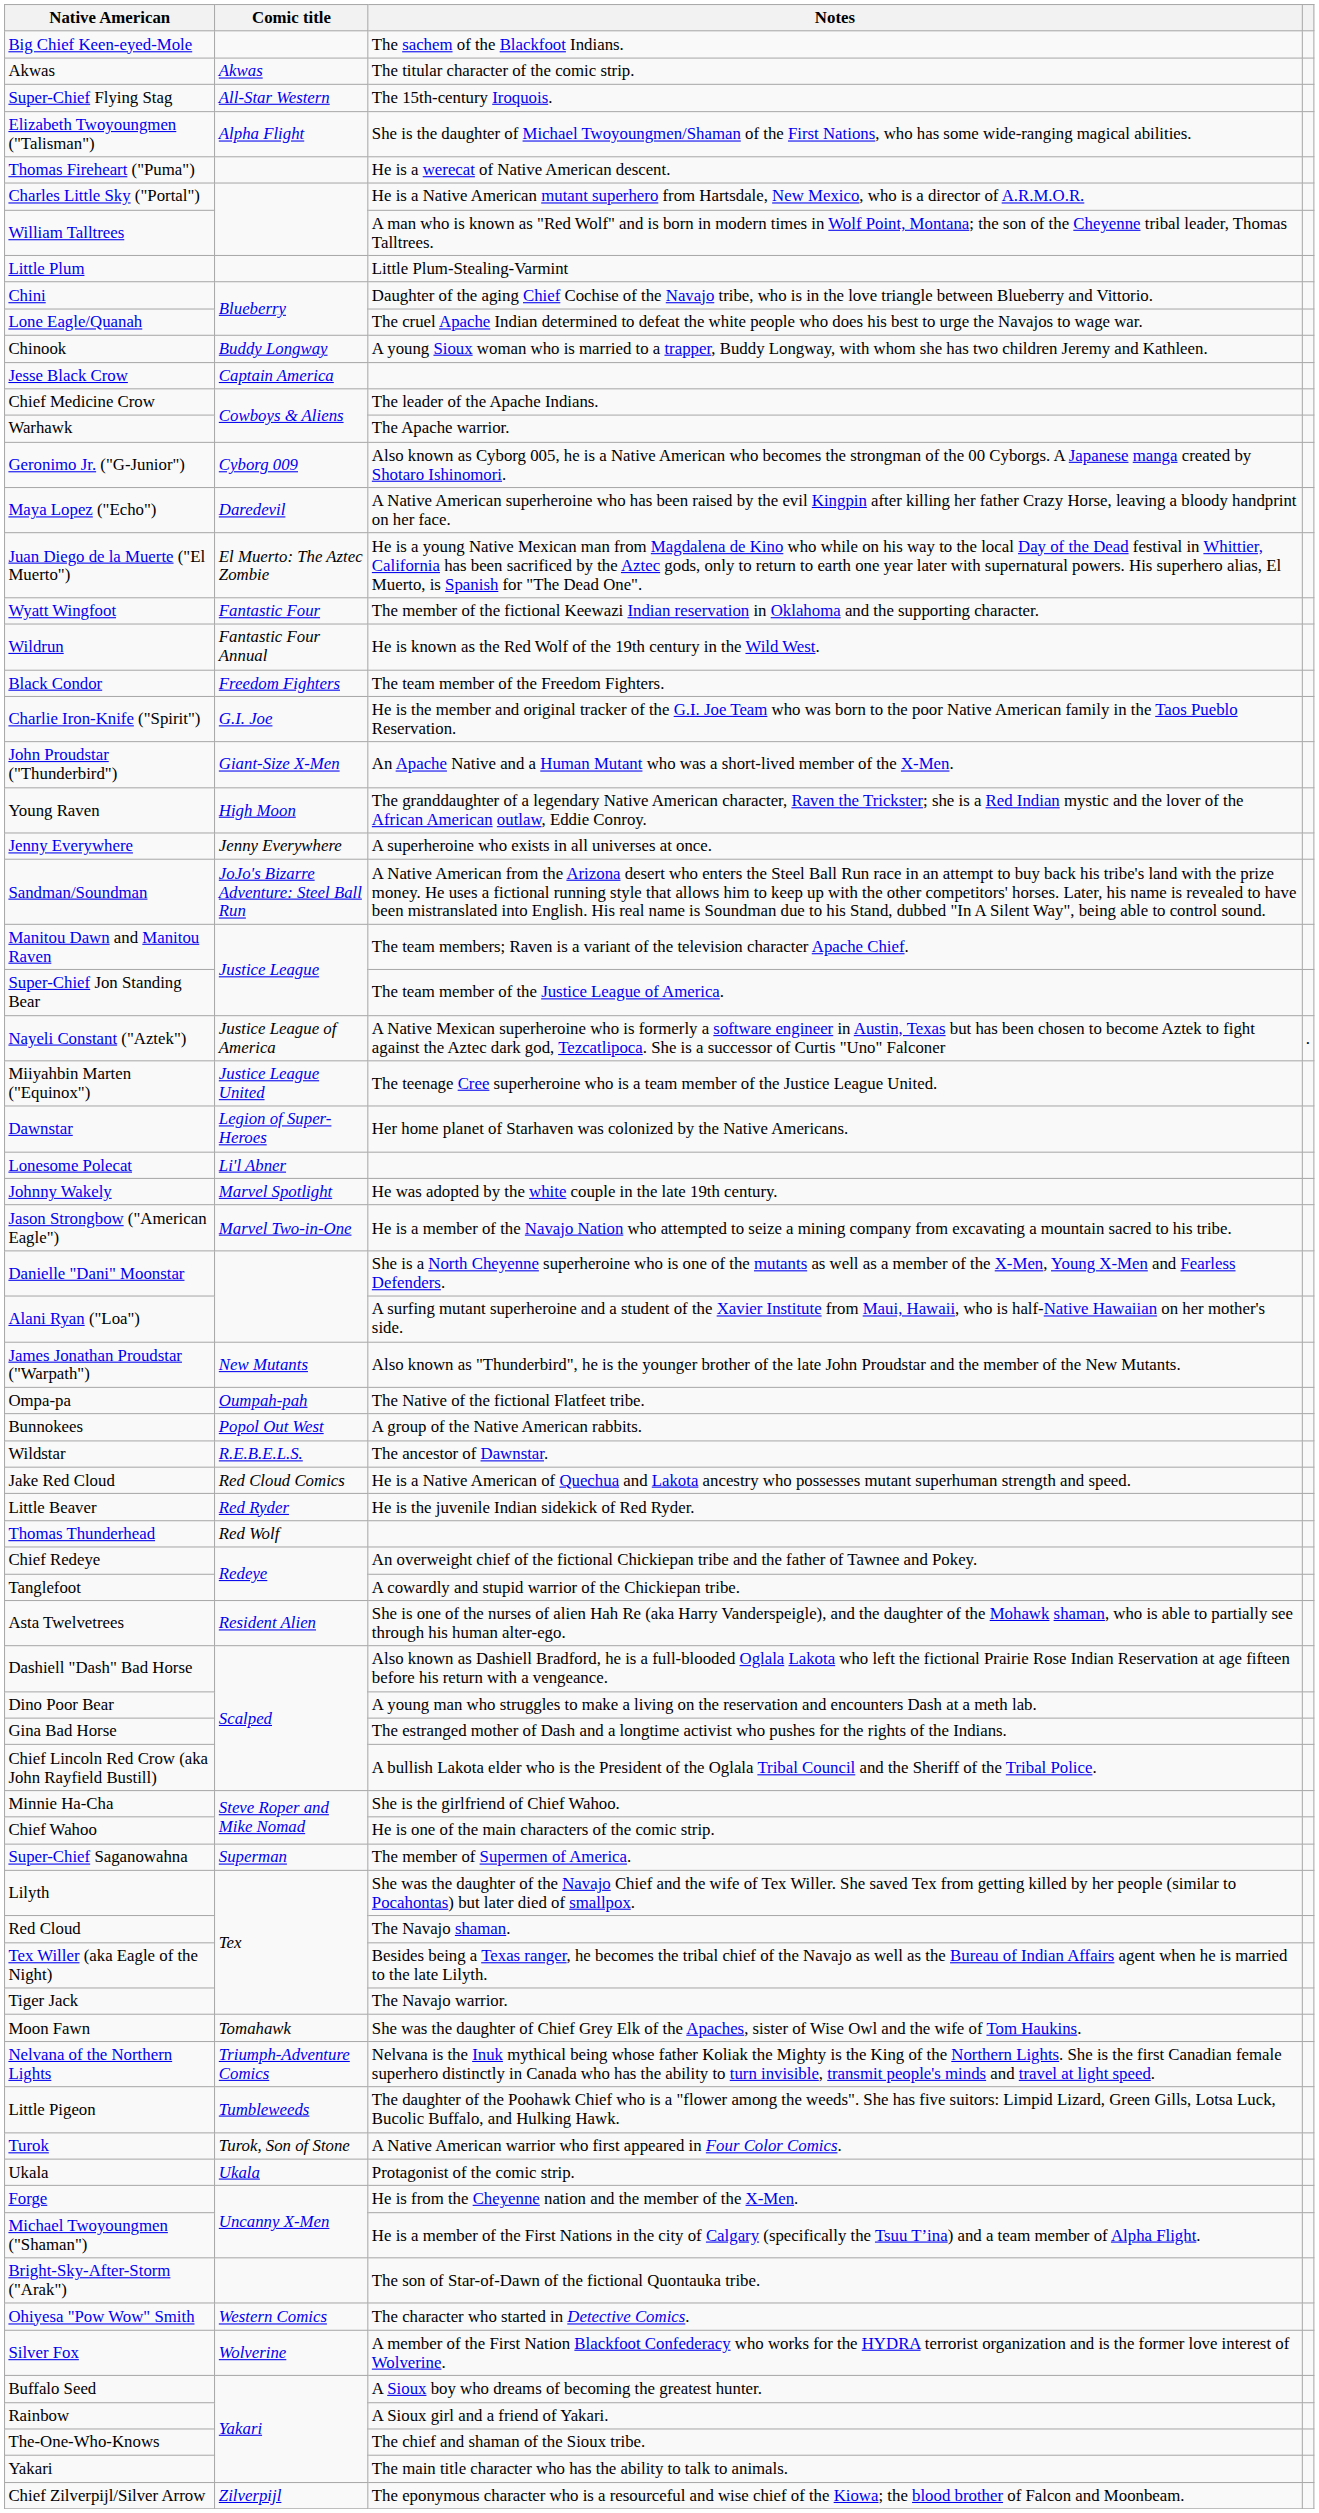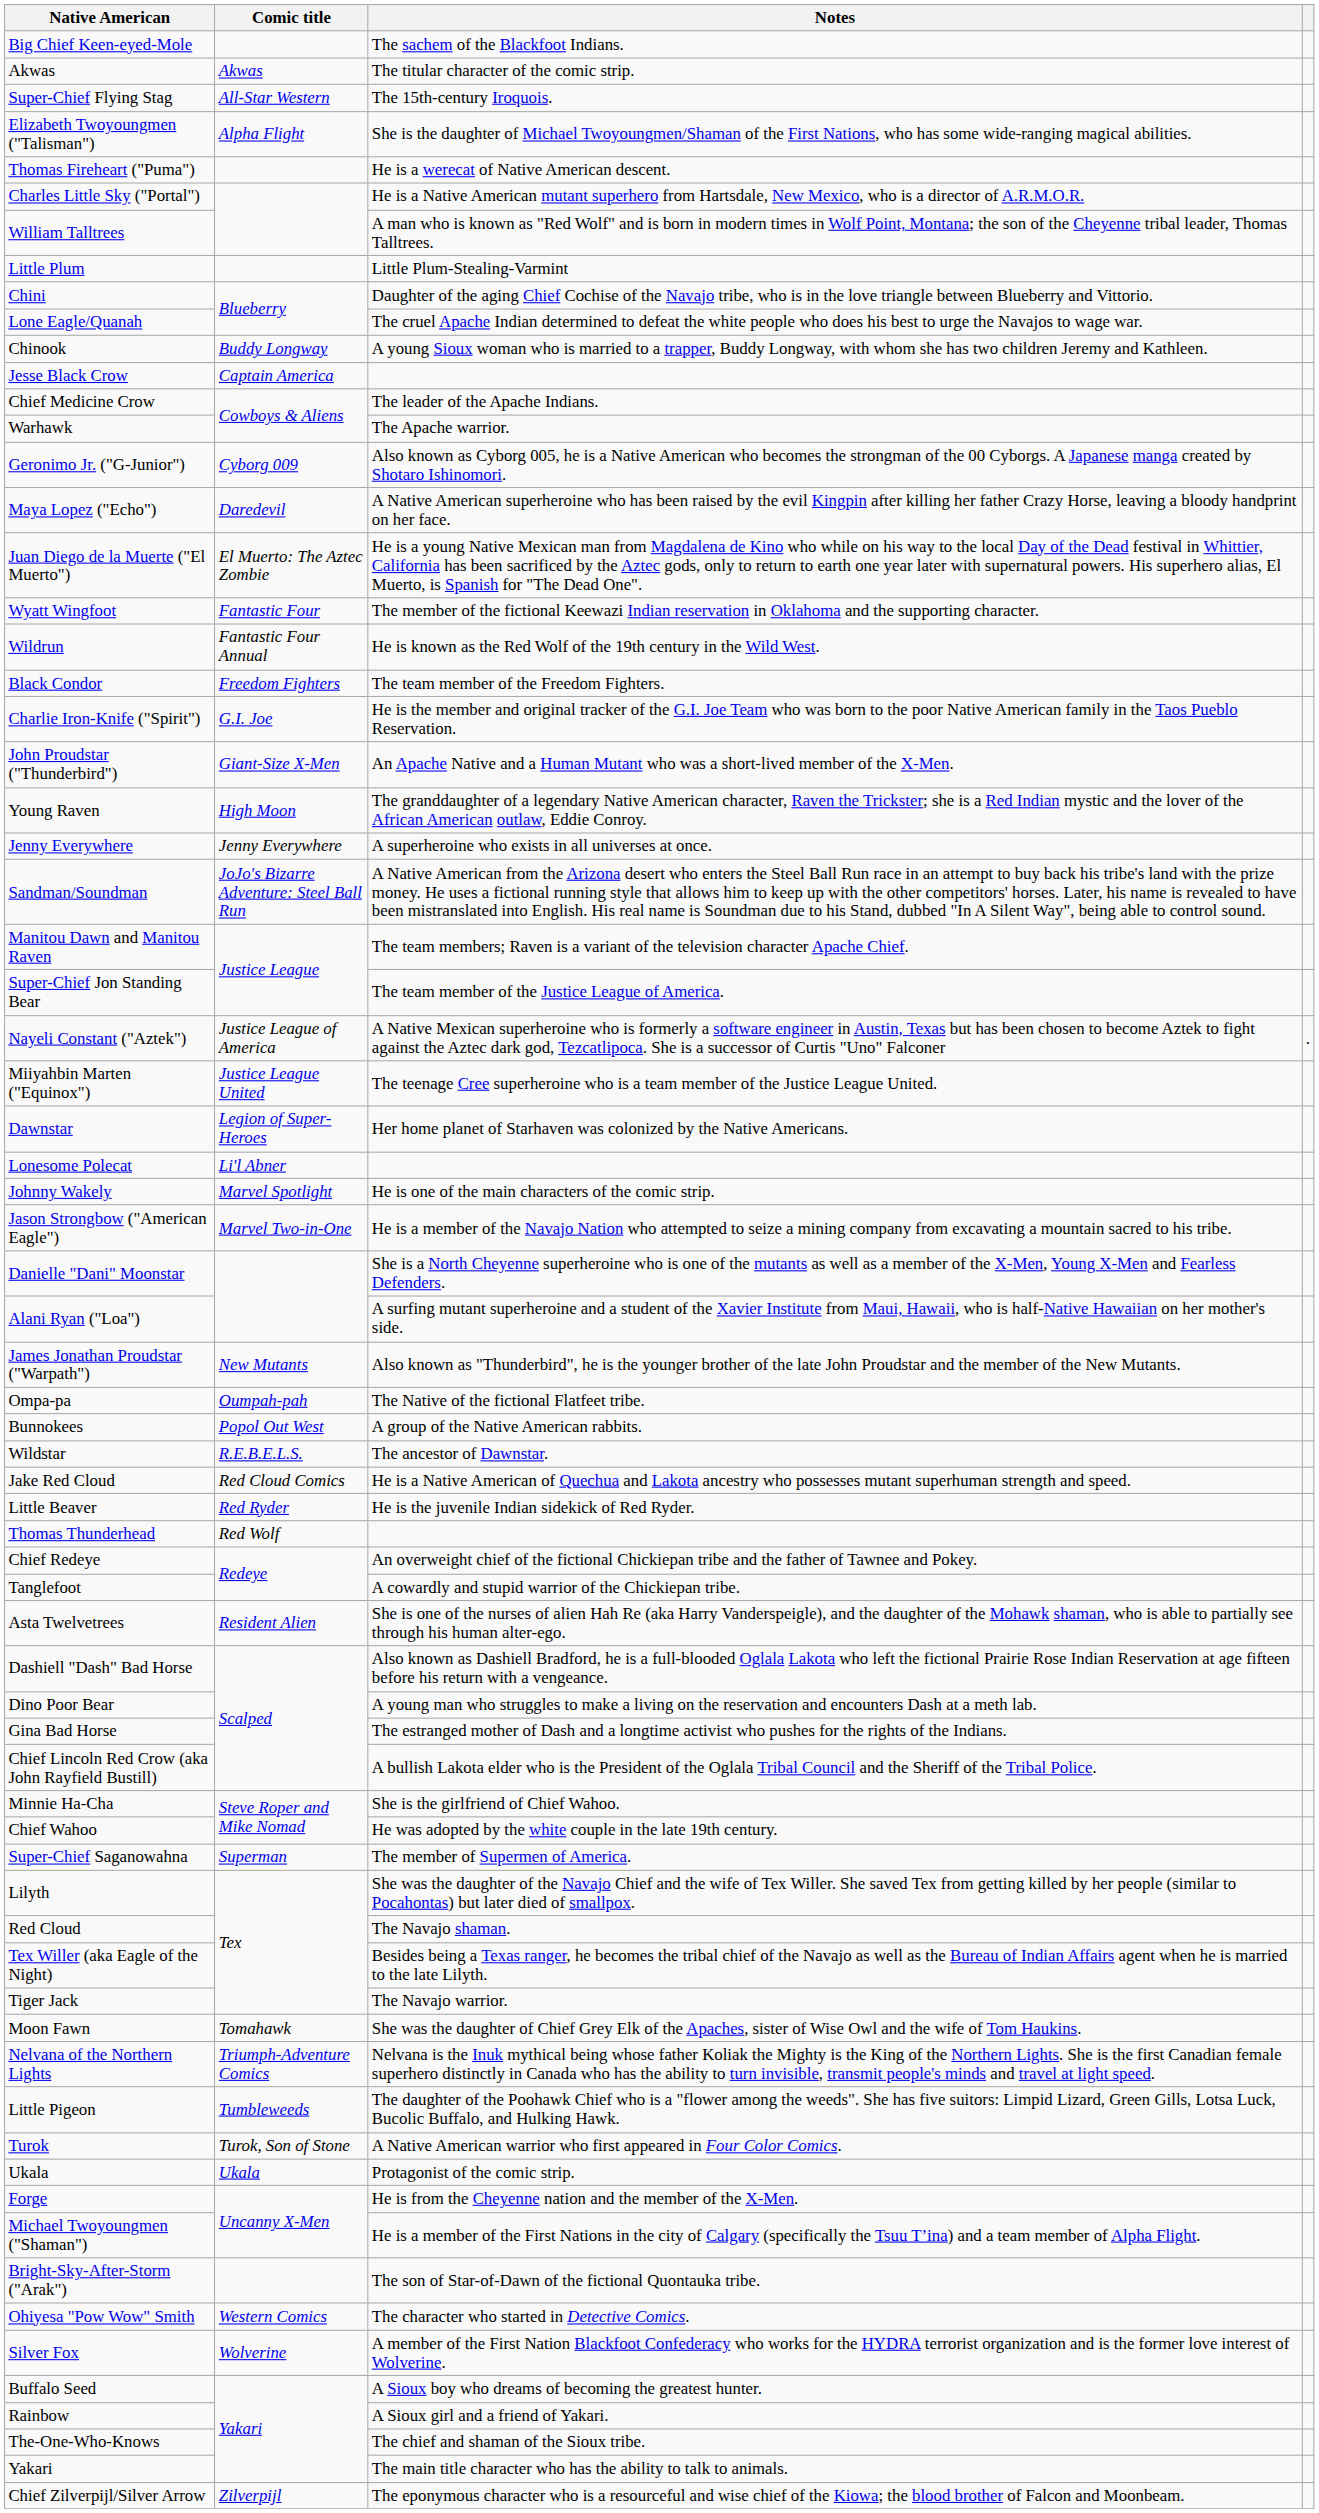Johnny Wakely | Notes: He was adopted by the white couple in the late 19th century. -> He is one of the main characters of the comic strip.
Chief Wahoo | Notes: He is one of the main characters of the comic strip. -> He was adopted by the white couple in the late 19th century.
